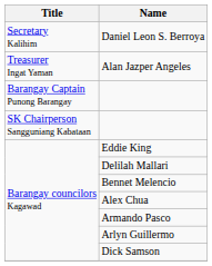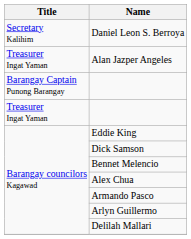row 5 | Title: SK Chairperson Sangguniang Kabataan -> Treasurer Ingat Yaman
row 7 | Name: Delilah Mallari -> Dick Samson
row 12 | Name: Dick Samson -> Delilah Mallari
